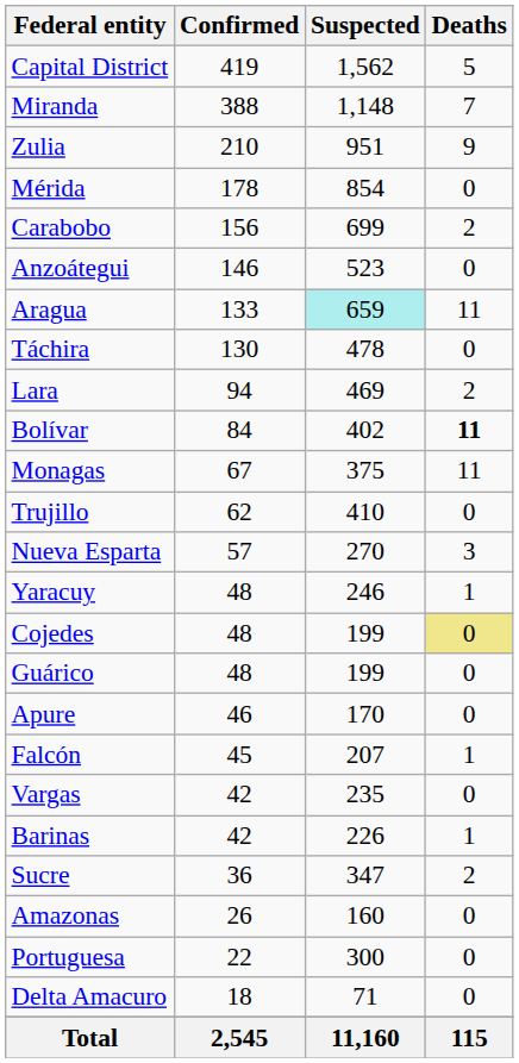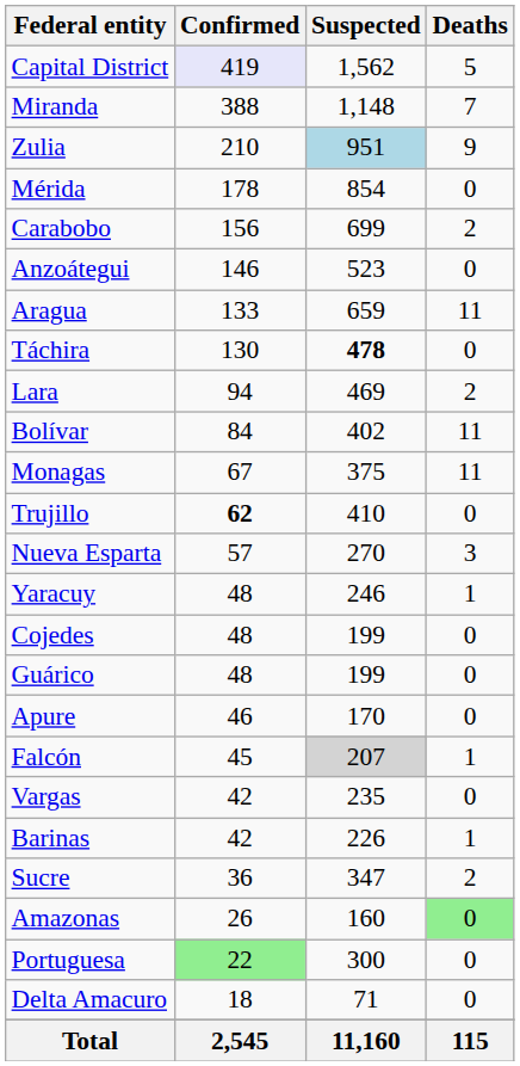Capital District | Confirmed: no background -> lavender background
Zulia | Suspected: no background -> lightblue background
Aragua | Suspected: paleturquoise background -> no background
Táchira | Suspected: normal -> bold
Bolívar | Deaths: bold -> normal
Trujillo | Confirmed: normal -> bold
Cojedes | Deaths: khaki background -> no background
Falcón | Suspected: no background -> lightgrey background
Amazonas | Deaths: no background -> lightgreen background
Portuguesa | Confirmed: no background -> lightgreen background
